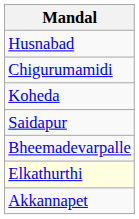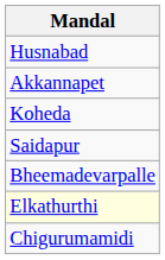row 3 | column 1: Chigurumamidi -> Akkannapet
row 8 | column 1: Akkannapet -> Chigurumamidi
